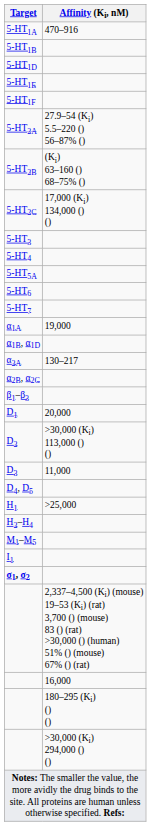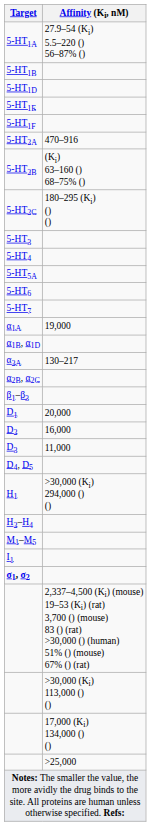row 2 | Affinity (Ki, nM): 470–916 -> 27.9–54 (Ki) 5.5–220 () 56–87% ()
row 7 | Affinity (Ki, nM): 27.9–54 (Ki) 5.5–220 () 56–87% () -> 470–916
row 9 | Affinity (Ki, nM): 17,000 (Ki) 134,000 () () -> 180–295 (Ki) () ()
row 21 | Affinity (Ki, nM): >30,000 (Ki) 113,000 () () -> 16,000
row 24 | Affinity (Ki, nM): >25,000 -> >30,000 (Ki) 294,000 () ()
row 30 | Affinity (Ki, nM): 16,000 -> >30,000 (Ki) 113,000 () ()
row 31 | Affinity (Ki, nM): 180–295 (Ki) () () -> 17,000 (Ki) 134,000 () ()
row 32 | Affinity (Ki, nM): >30,000 (Ki) 294,000 () () -> >25,000
